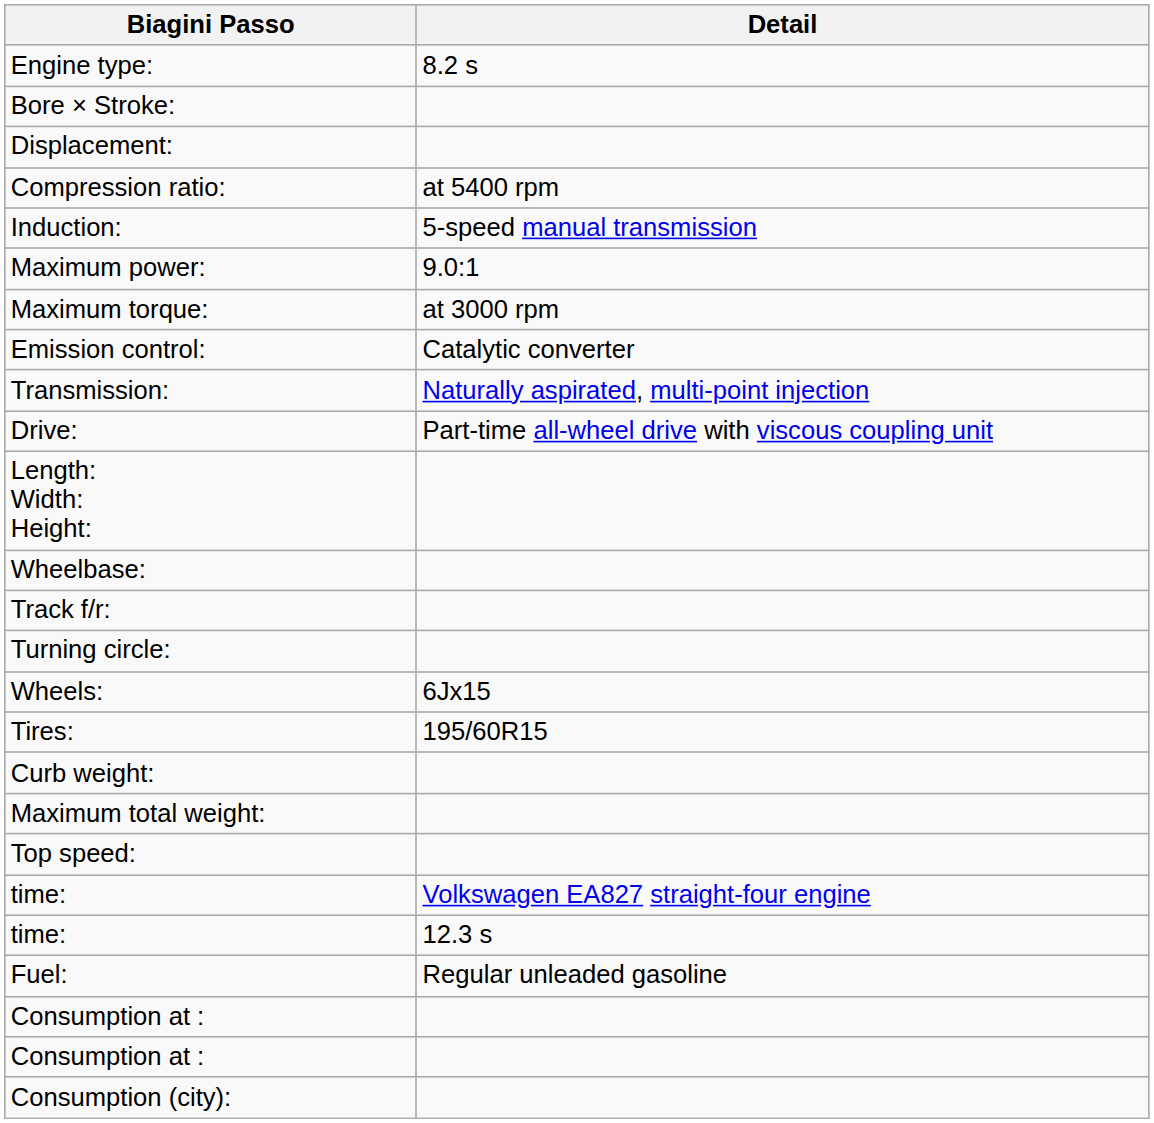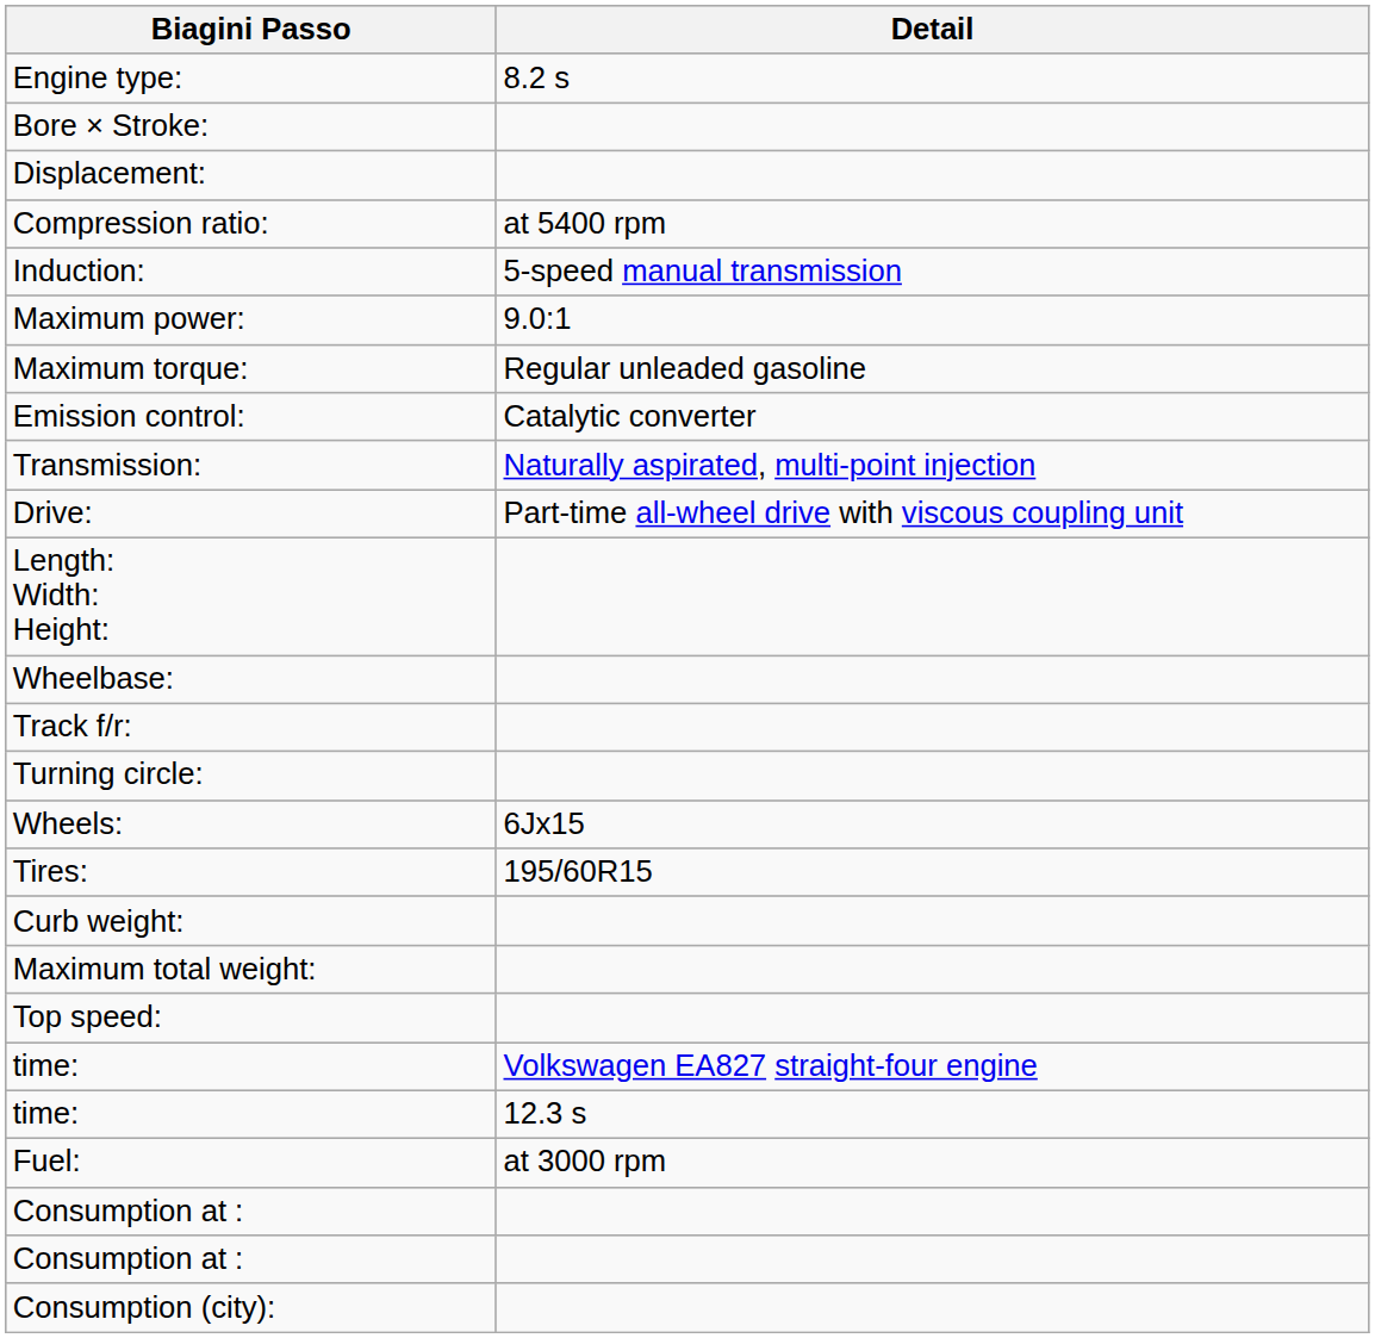row 8 | Detail: at 3000 rpm -> Regular unleaded gasoline
row 23 | Detail: Regular unleaded gasoline -> at 3000 rpm
